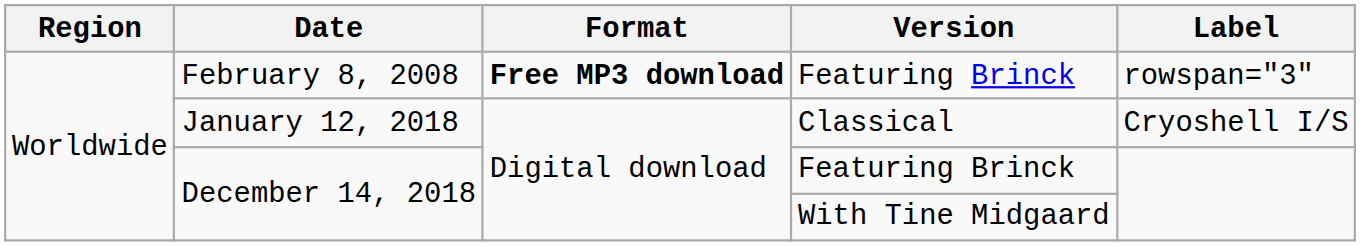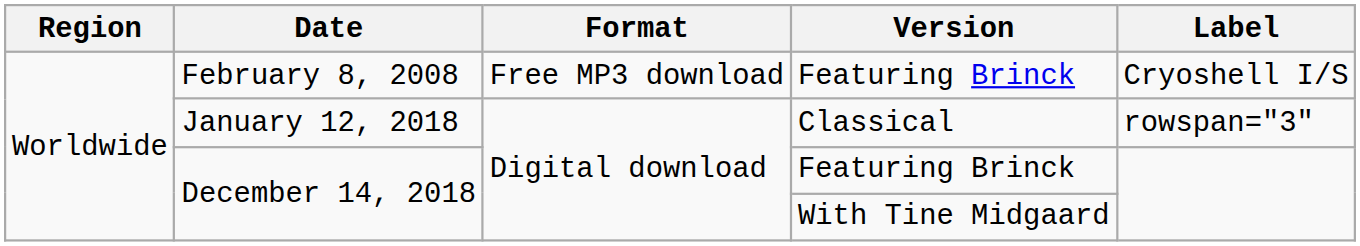February 8, 2008 | Format: bold -> normal
February 8, 2008 | Label: rowspan="3" -> Cryoshell I/S
January 12, 2018 | Label: Cryoshell I/S -> rowspan="3"
